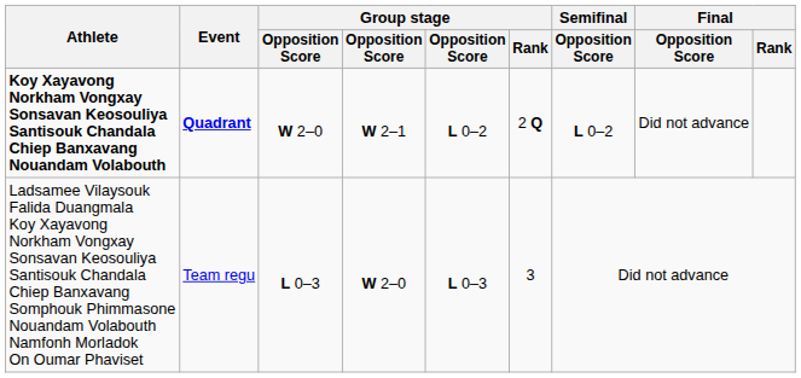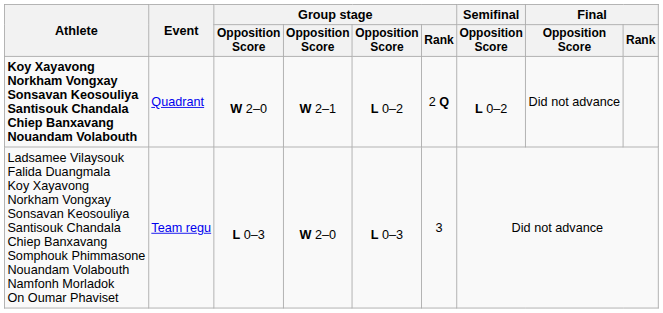row 3 | Event: bold -> normal
